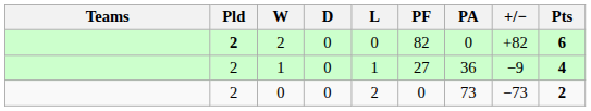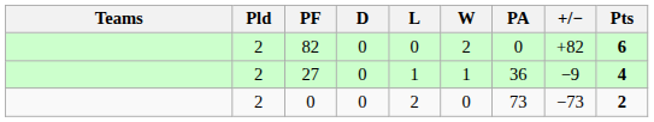columns swapped: W <-> PF
row 2 | Pld: bold -> normal
